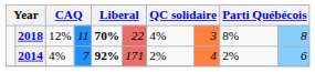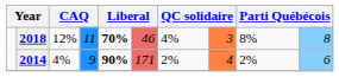2018 | column 6: 22 -> 46
2014 | column 4: 7 -> 9
2014 | column 5: 92% -> 90%
